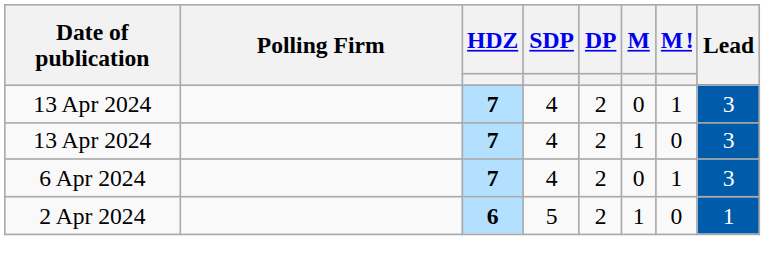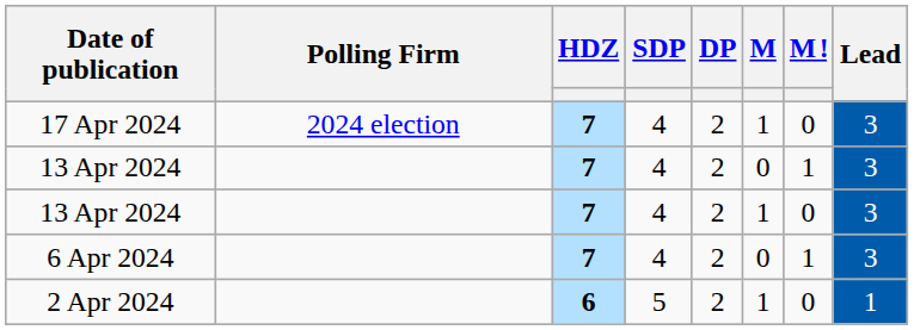+ row: 17 Apr 2024 | 2024 election | 7 | 4 | 2 | 1 | 0 | 3
